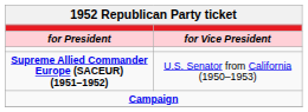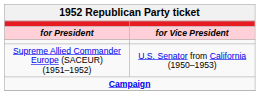Supreme Allied Commander Europe (SACEUR) (1951–1952) | column 1: bold -> normal
